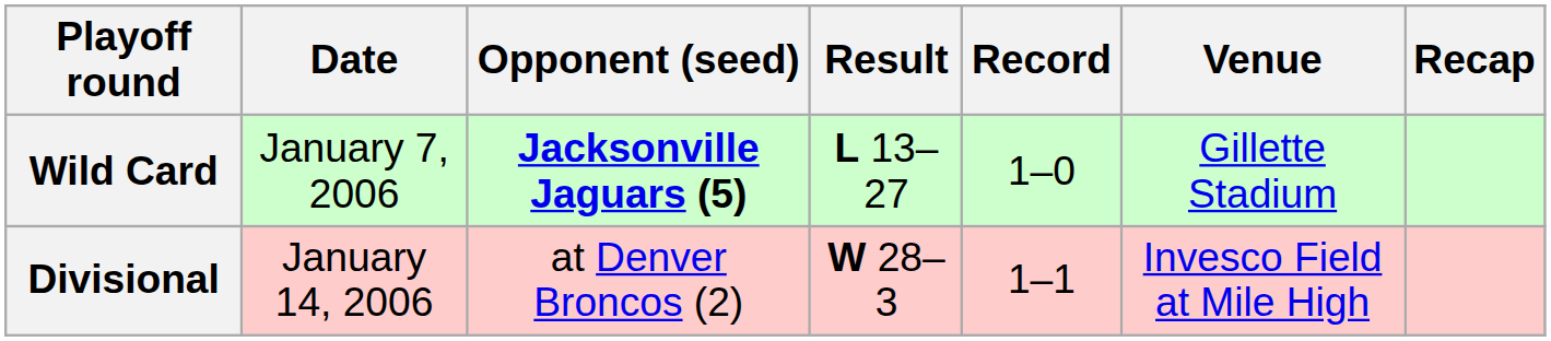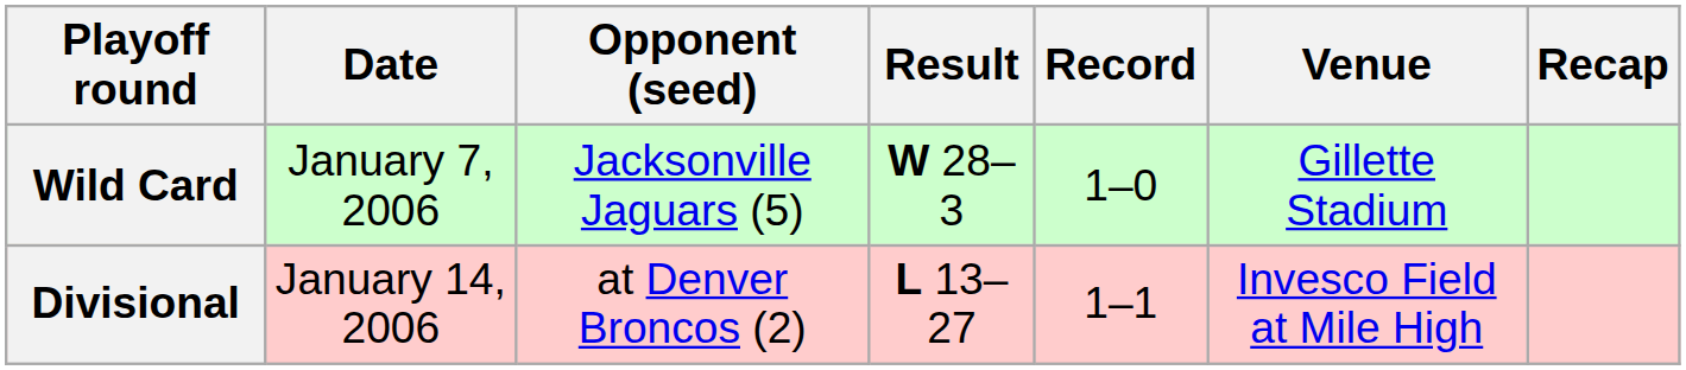Wild Card | Opponent (seed): bold -> normal
Wild Card | Result: L 13–27 -> W 28–3
Divisional | Result: W 28–3 -> L 13–27
